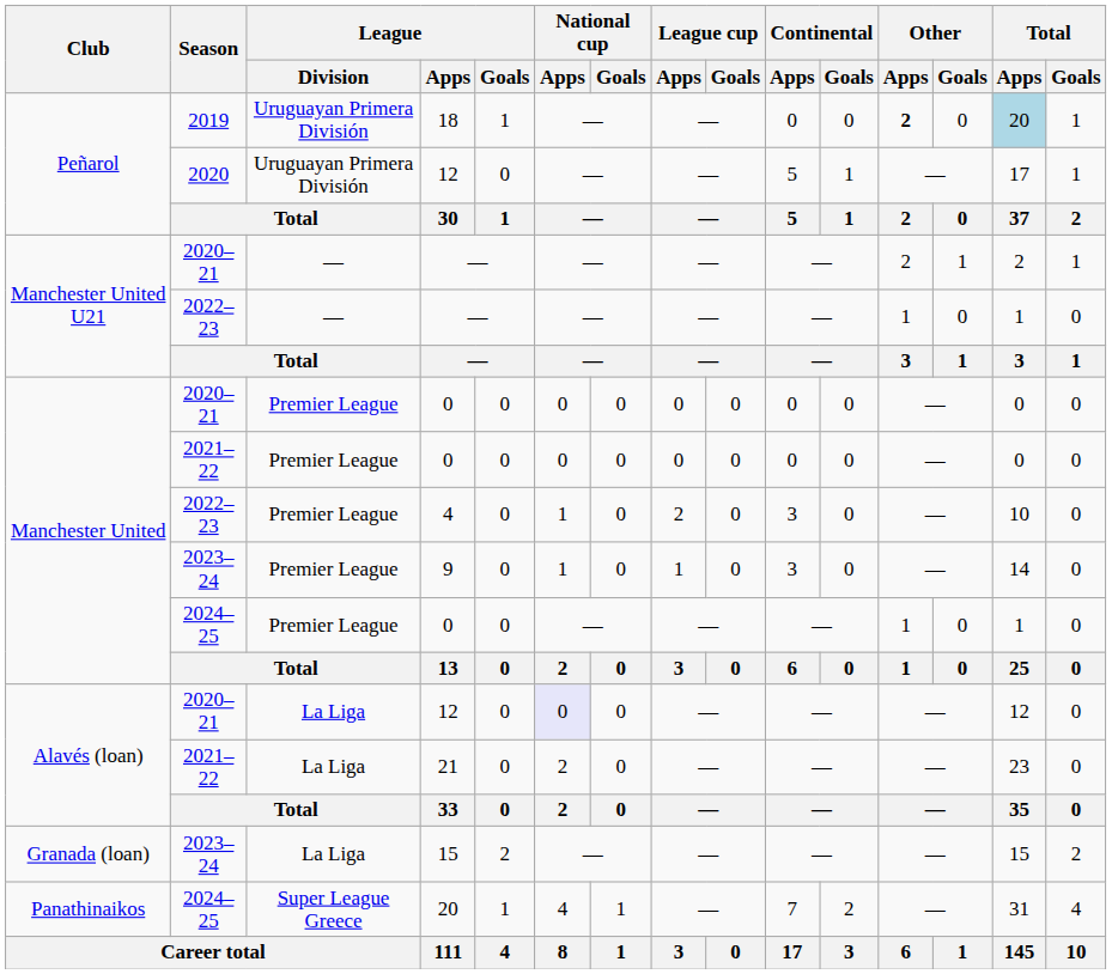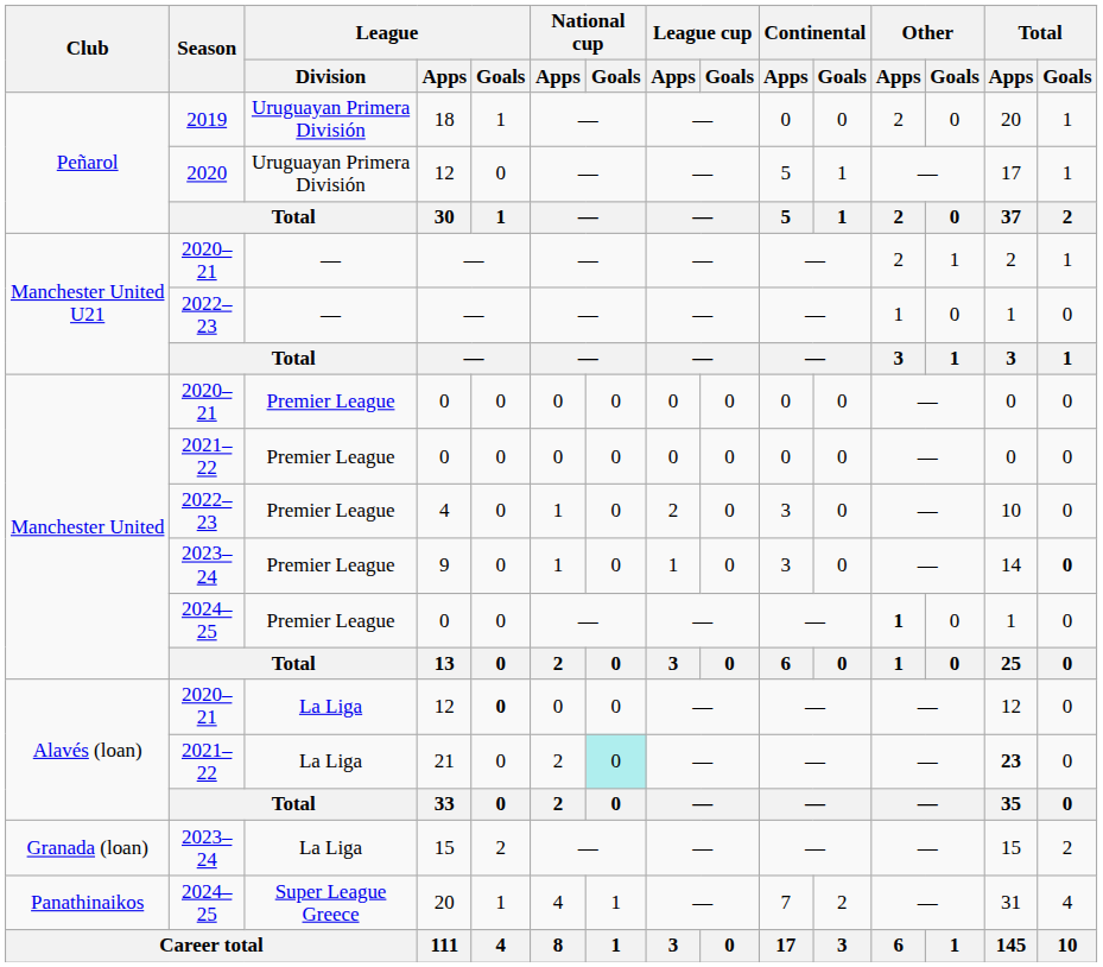18 | Other / Apps: bold -> normal
18 | Total / Apps: lightblue background -> no background
9 | Total / Goals: normal -> bold
2024–25 / 0 | Other / Apps: normal -> bold
2020–21 / 12 | League / Goals: normal -> bold
2020–21 / 12 | National cup / Apps: lavender background -> no background
21 | National cup / Goals: no background -> paleturquoise background
21 | Total / Apps: normal -> bold
